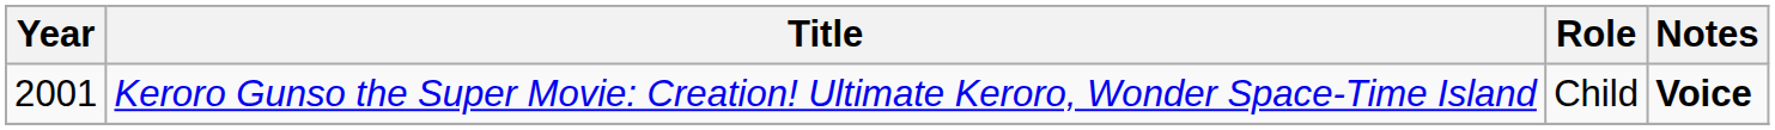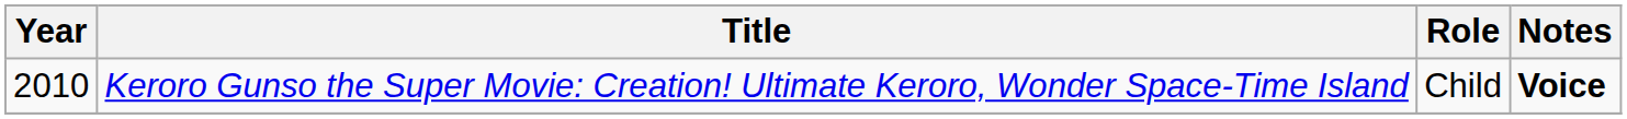row 2 | Year: 2001 -> 2010
